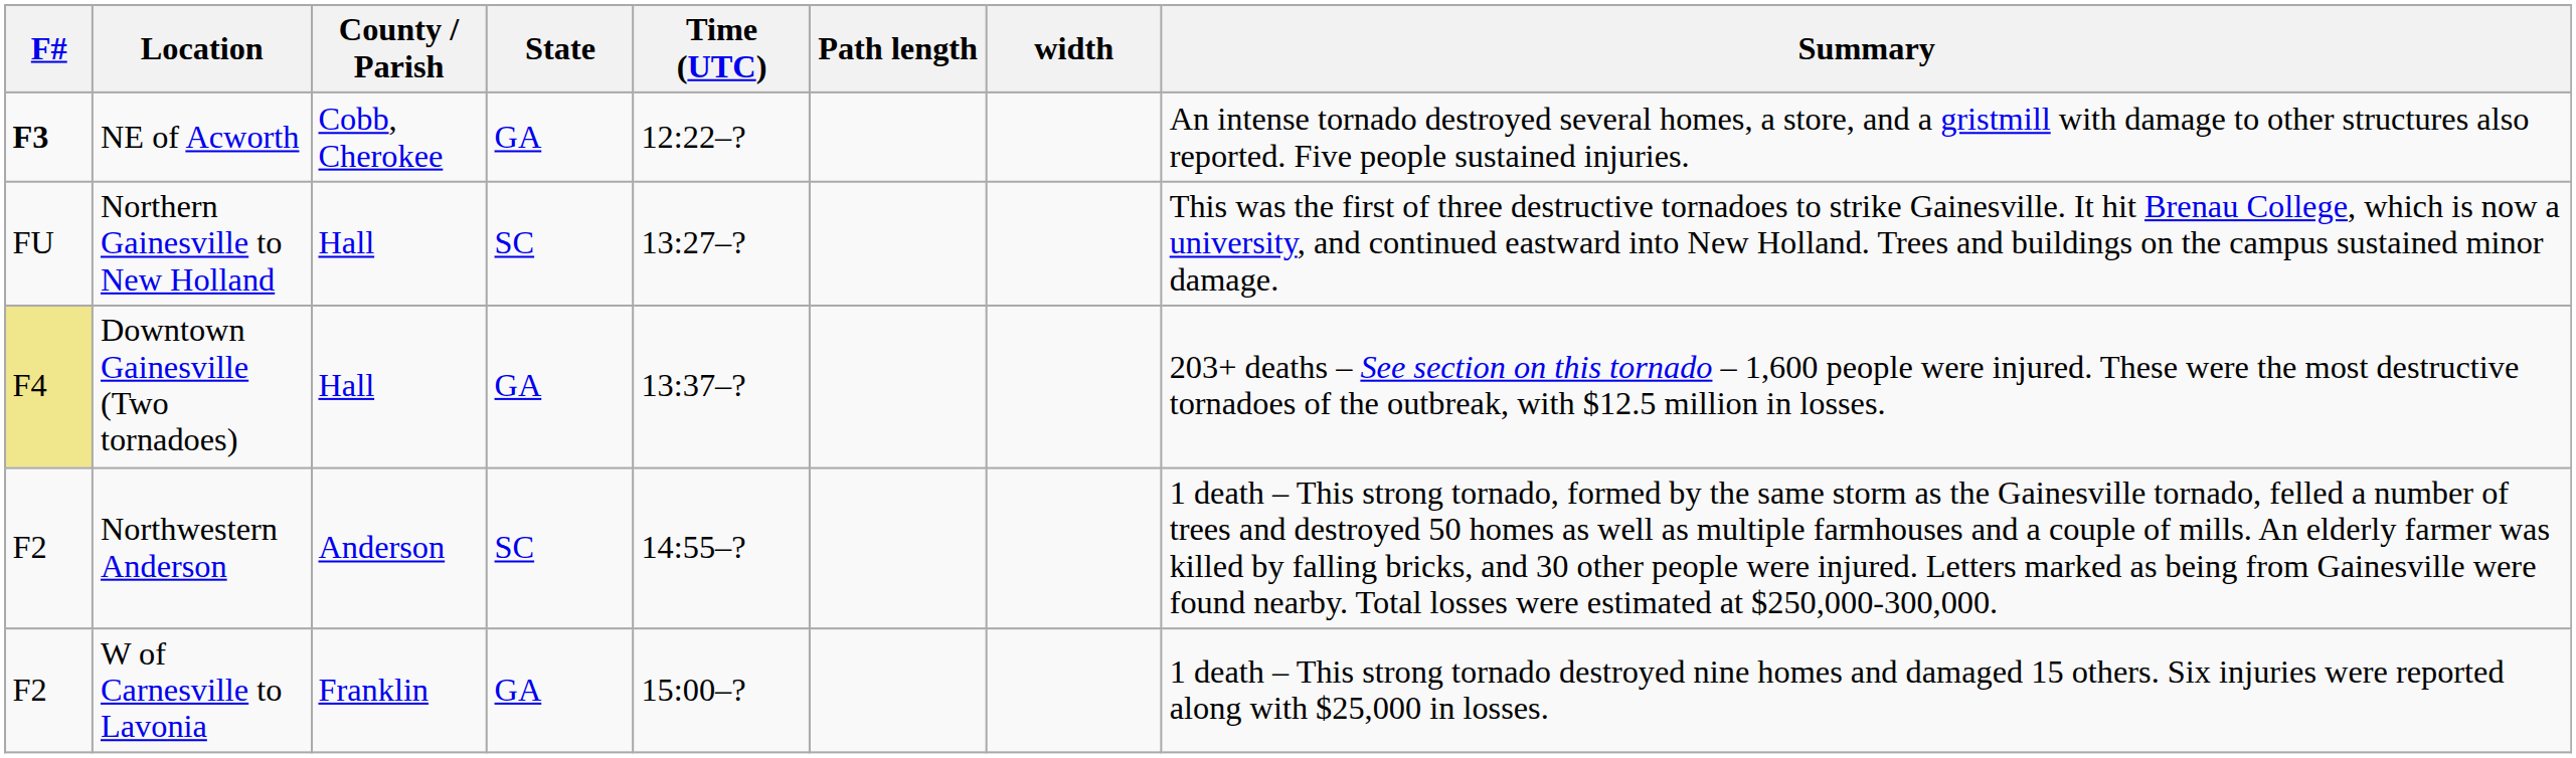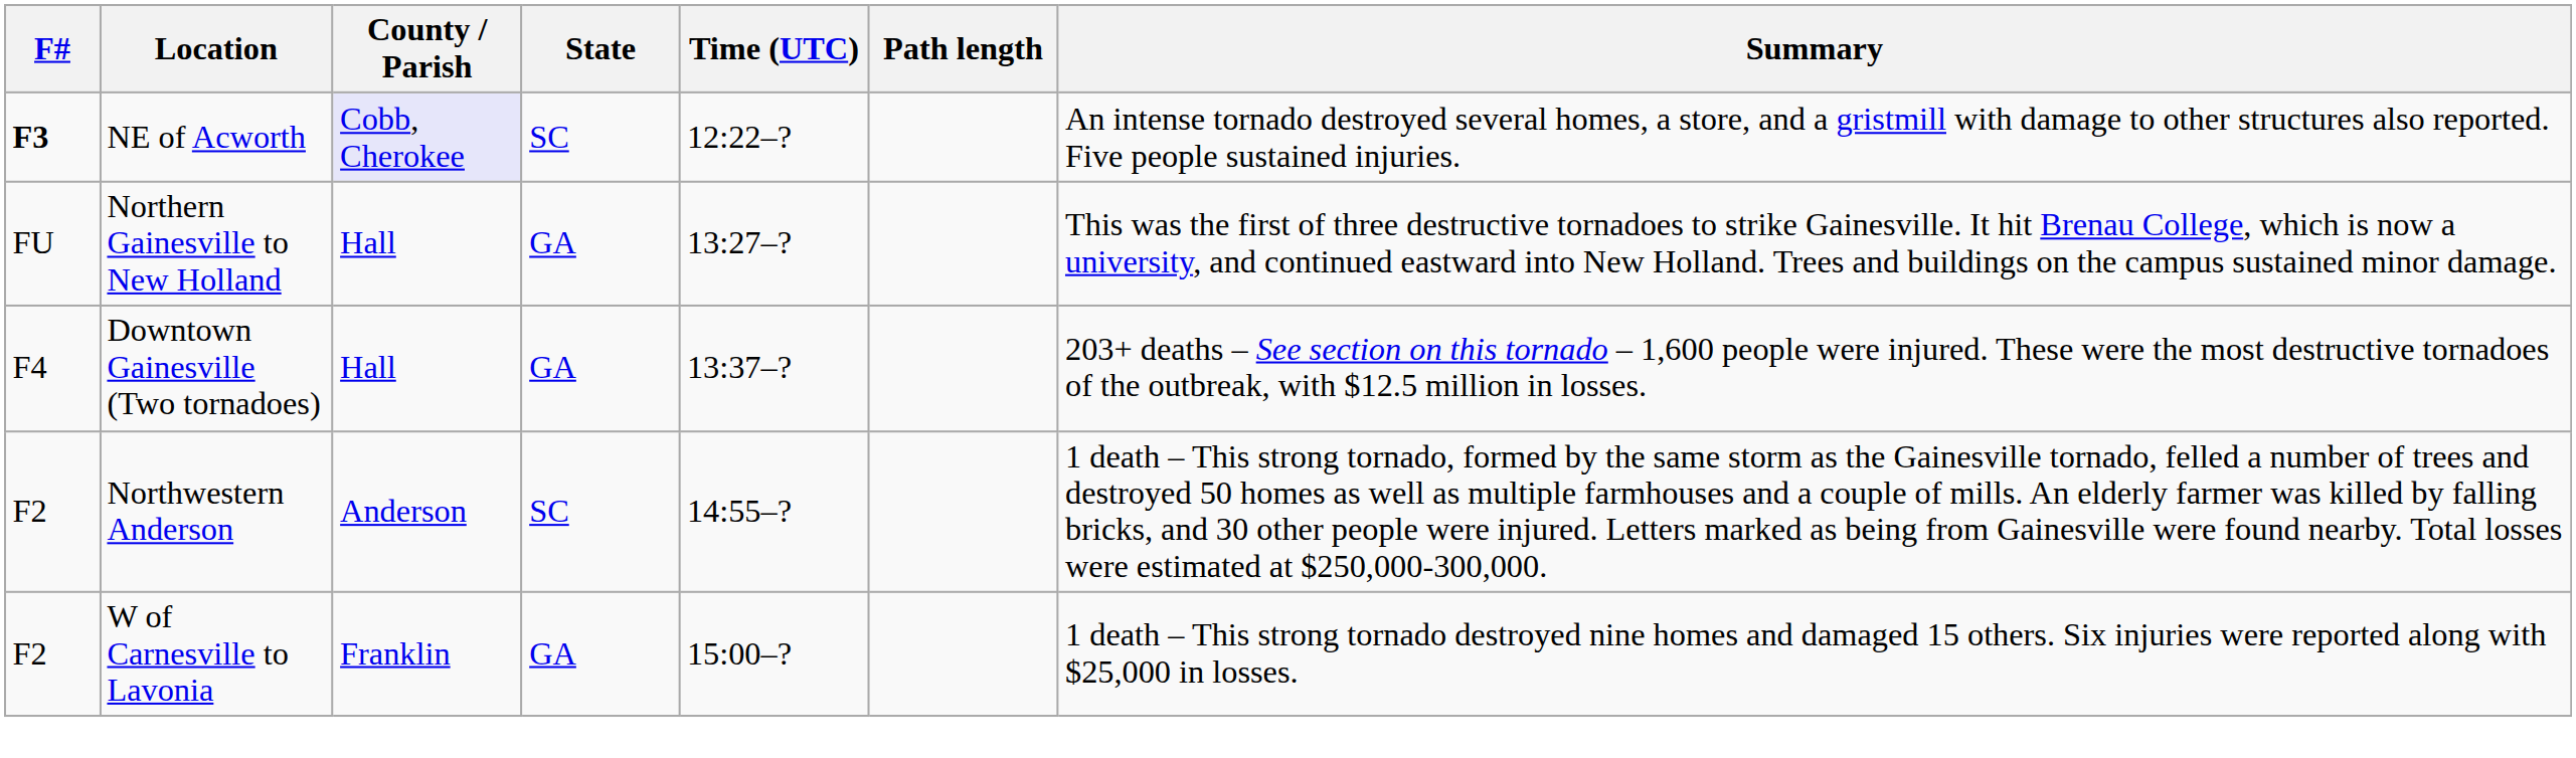- column: width
NE of Acworth | County / Parish: no background -> lavender background
NE of Acworth | State: GA -> SC
Northern Gainesville to New Holland | State: SC -> GA
Downtown Gainesville (Two tornadoes) | F#: khaki background -> no background
